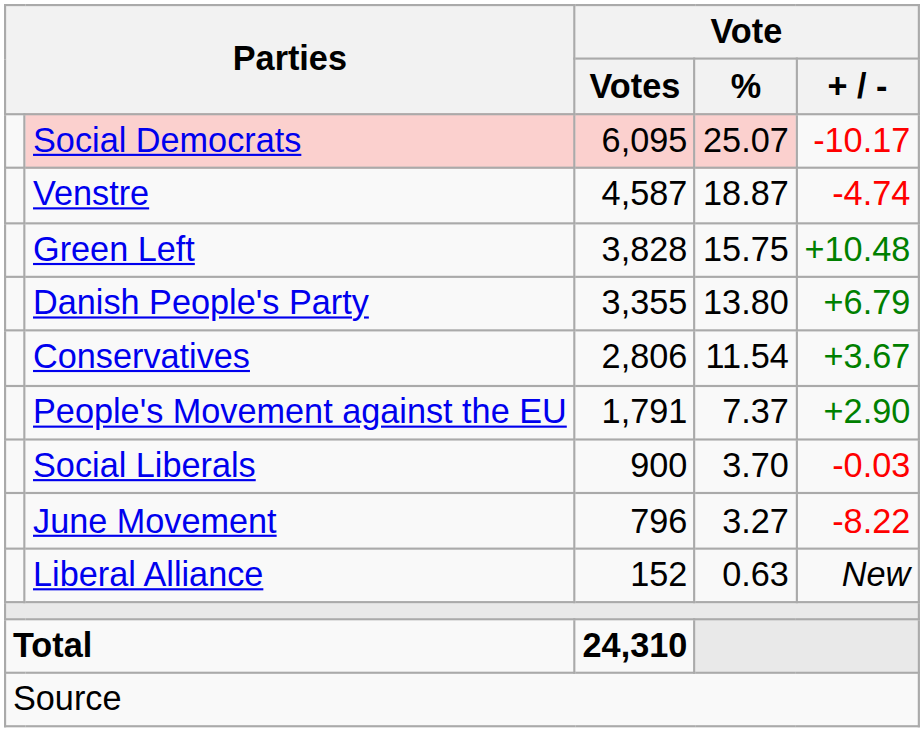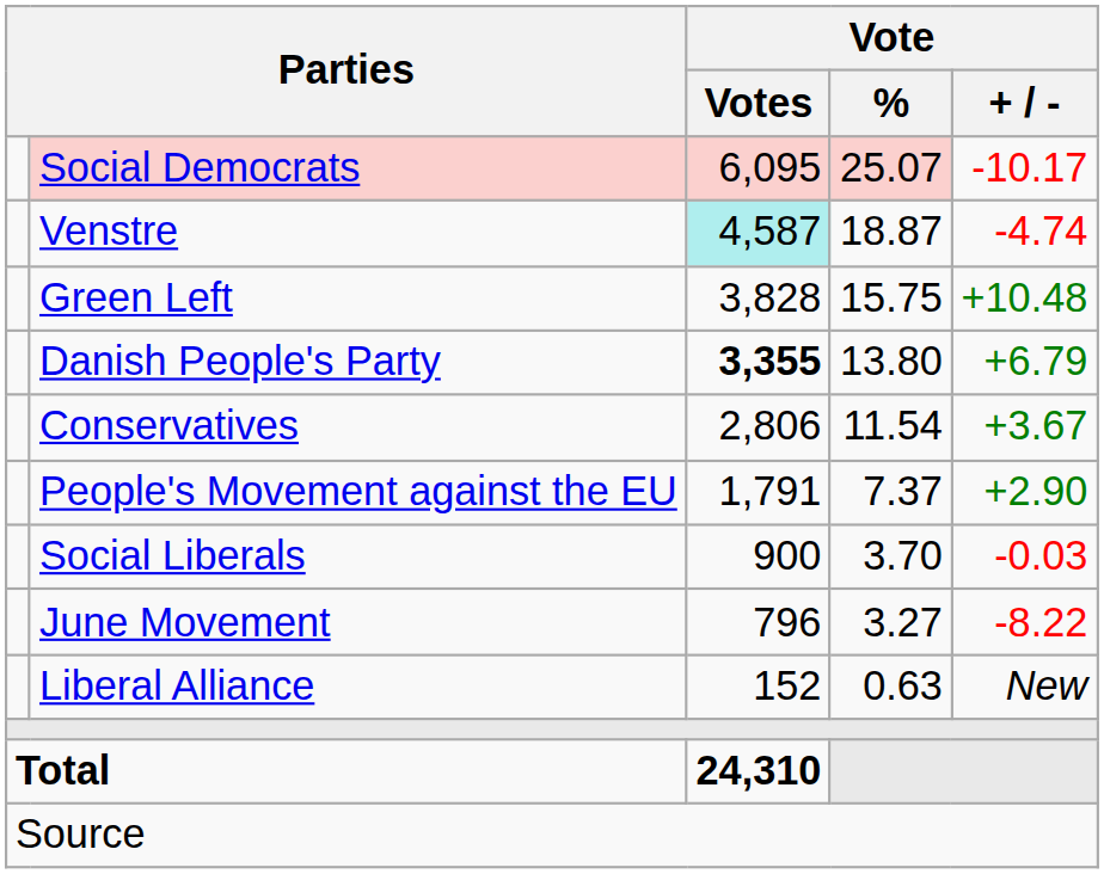Venstre | Vote / Votes: no background -> paleturquoise background
Danish People's Party | Vote / Votes: normal -> bold
